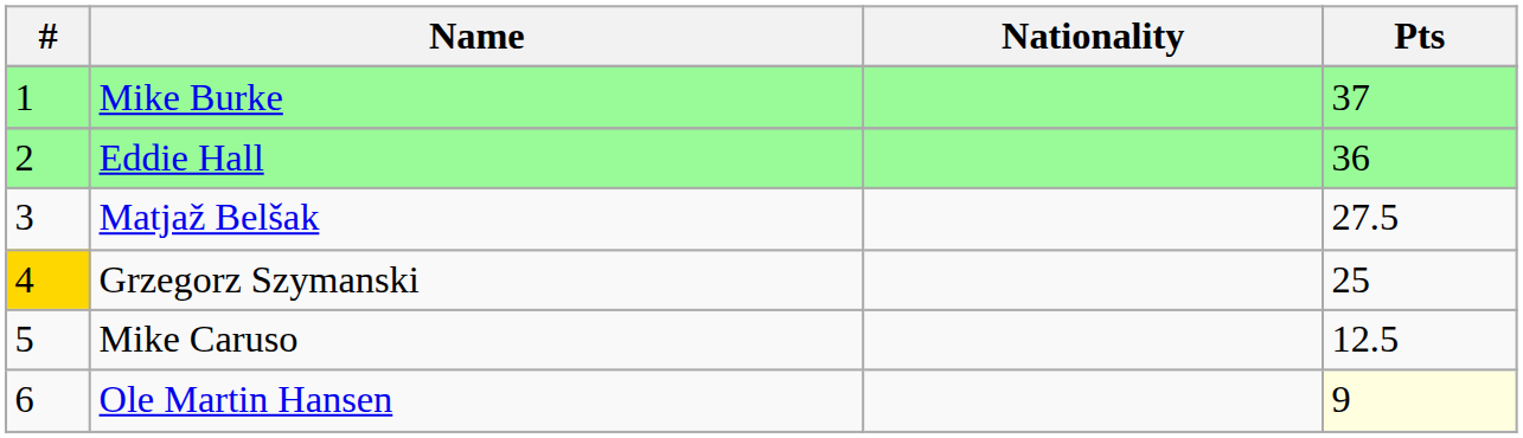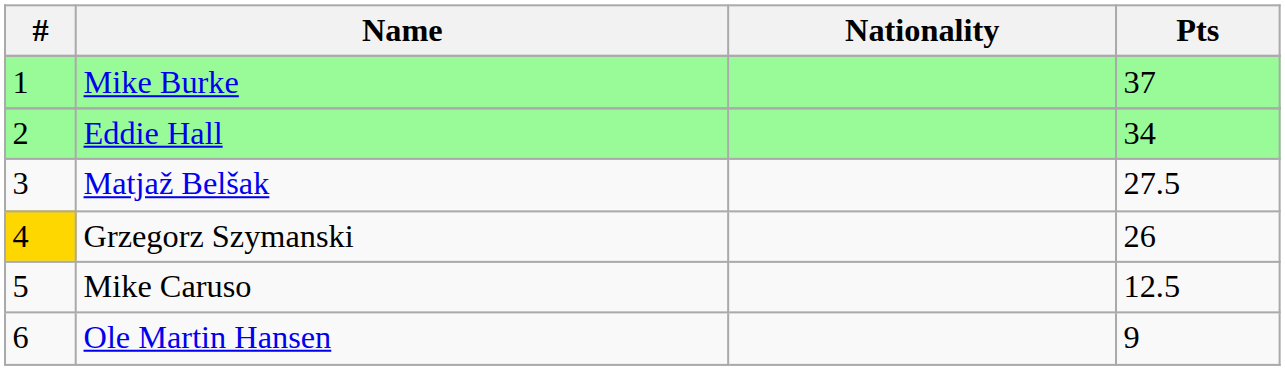Eddie Hall | Pts: 36 -> 34
Grzegorz Szymanski | Pts: 25 -> 26
Ole Martin Hansen | Pts: lightyellow background -> no background
